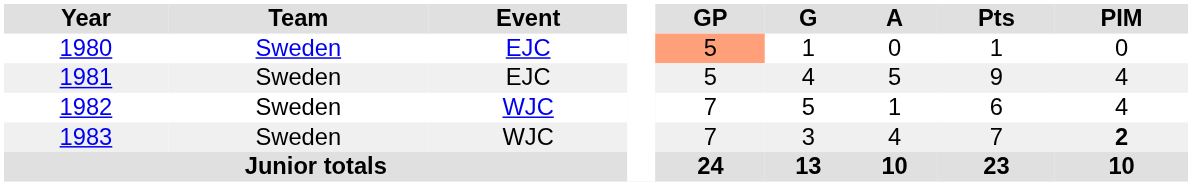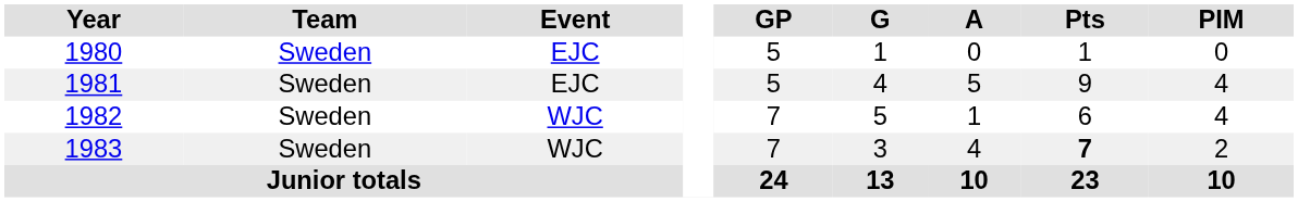1980 | GP: lightsalmon background -> no background
1983 | Pts: normal -> bold
1983 | PIM: bold -> normal
